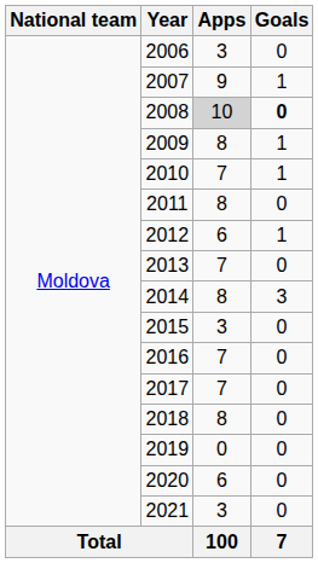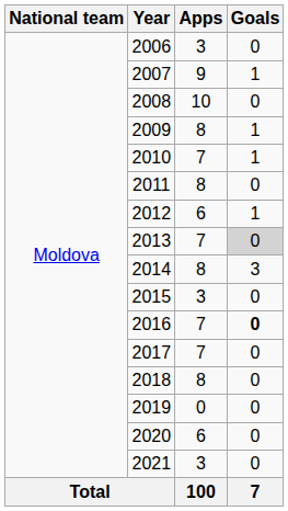2008 | Apps: lightgrey background -> no background
2008 | Goals: bold -> normal
2013 | Goals: no background -> lightgrey background
2016 | Goals: normal -> bold
